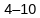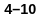row 1 | column 1: normal -> bold
